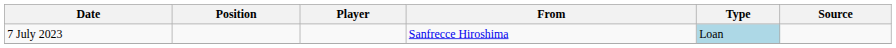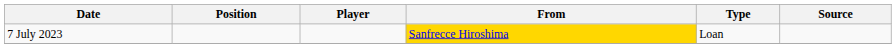7 July 2023 | From: no background -> gold background
7 July 2023 | Type: lightblue background -> no background
